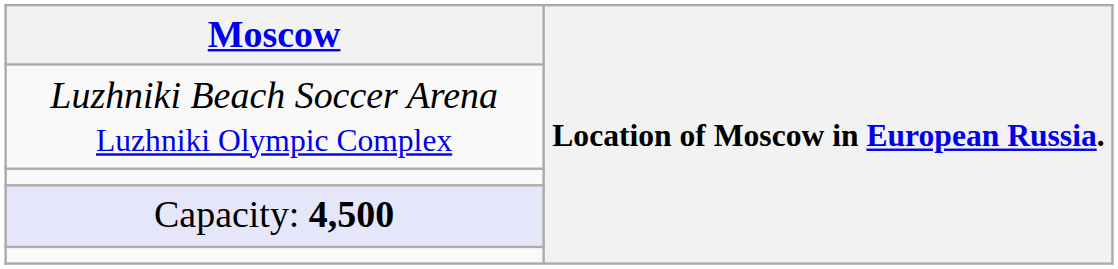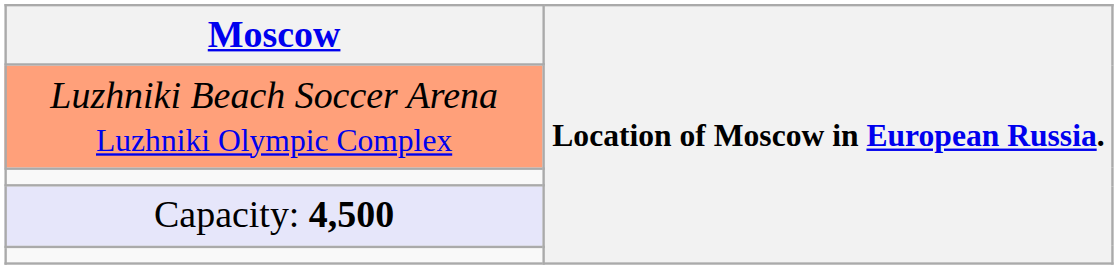row 2 | Moscow: no background -> lightsalmon background
